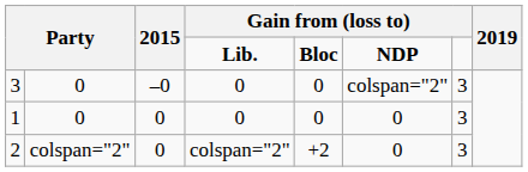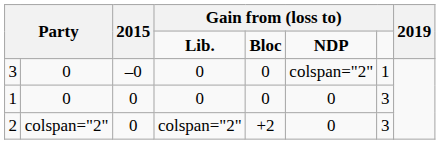row 3 | column 7: 3 -> 1
